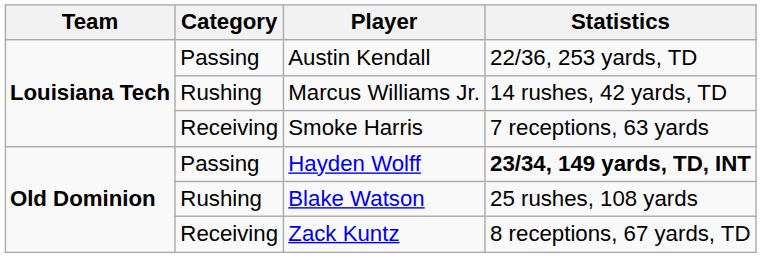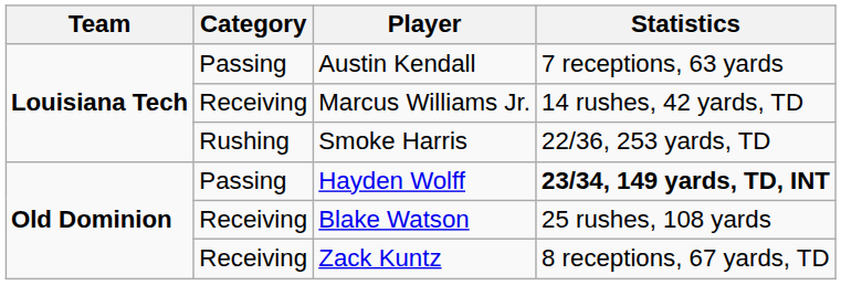Austin Kendall | Statistics: 22/36, 253 yards, TD -> 7 receptions, 63 yards
Marcus Williams Jr. | Category: Rushing -> Receiving
Smoke Harris | Category: Receiving -> Rushing
Smoke Harris | Statistics: 7 receptions, 63 yards -> 22/36, 253 yards, TD
Blake Watson | Category: Rushing -> Receiving
